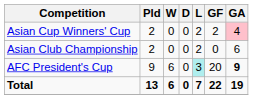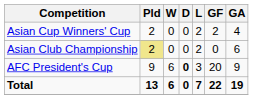Asian Cup Winners' Cup | GA: pink background -> no background
Asian Club Championship | Pld: no background -> khaki background
AFC President's Cup | D: normal -> bold
AFC President's Cup | L: paleturquoise background -> no background
AFC President's Cup | GA: bold -> normal
